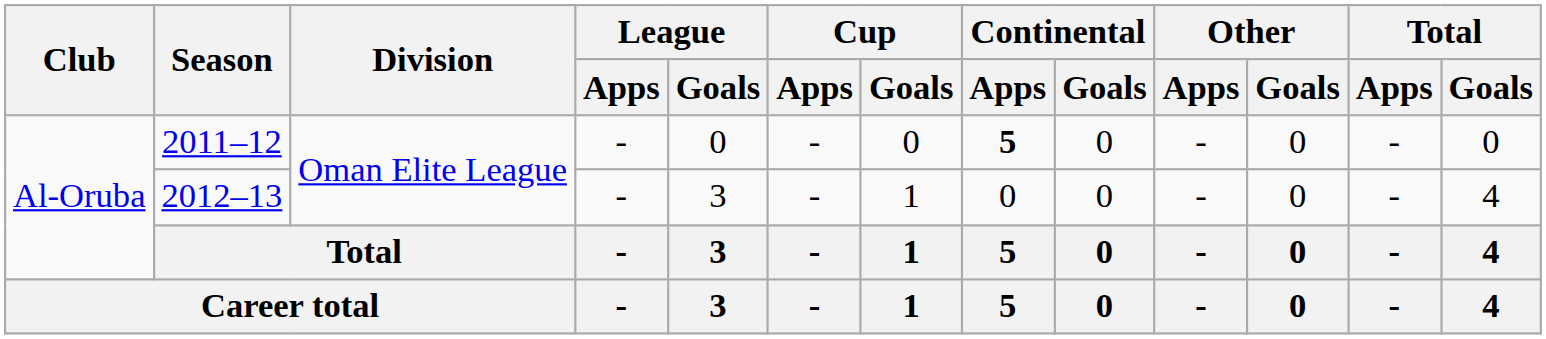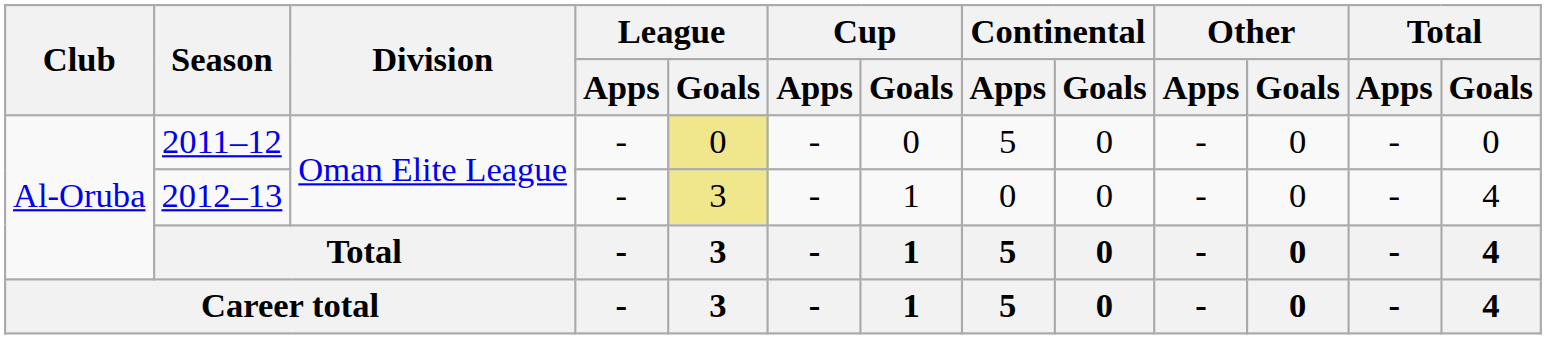2011–12 | League / Goals: no background -> khaki background
2011–12 | Continental / Apps: bold -> normal
2012–13 | League / Goals: no background -> khaki background
